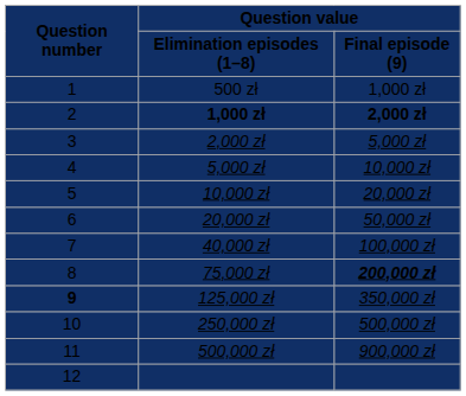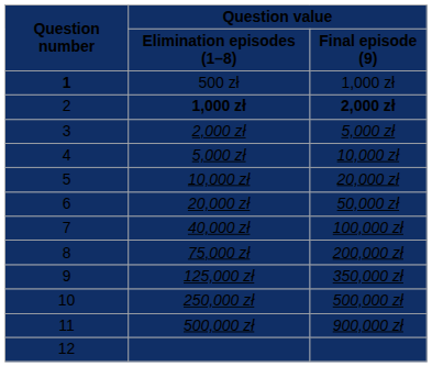500 zł | Question number: normal -> bold
75,000 zł | Question value / Final episode (9): bold -> normal
125,000 zł | Question number: bold -> normal
